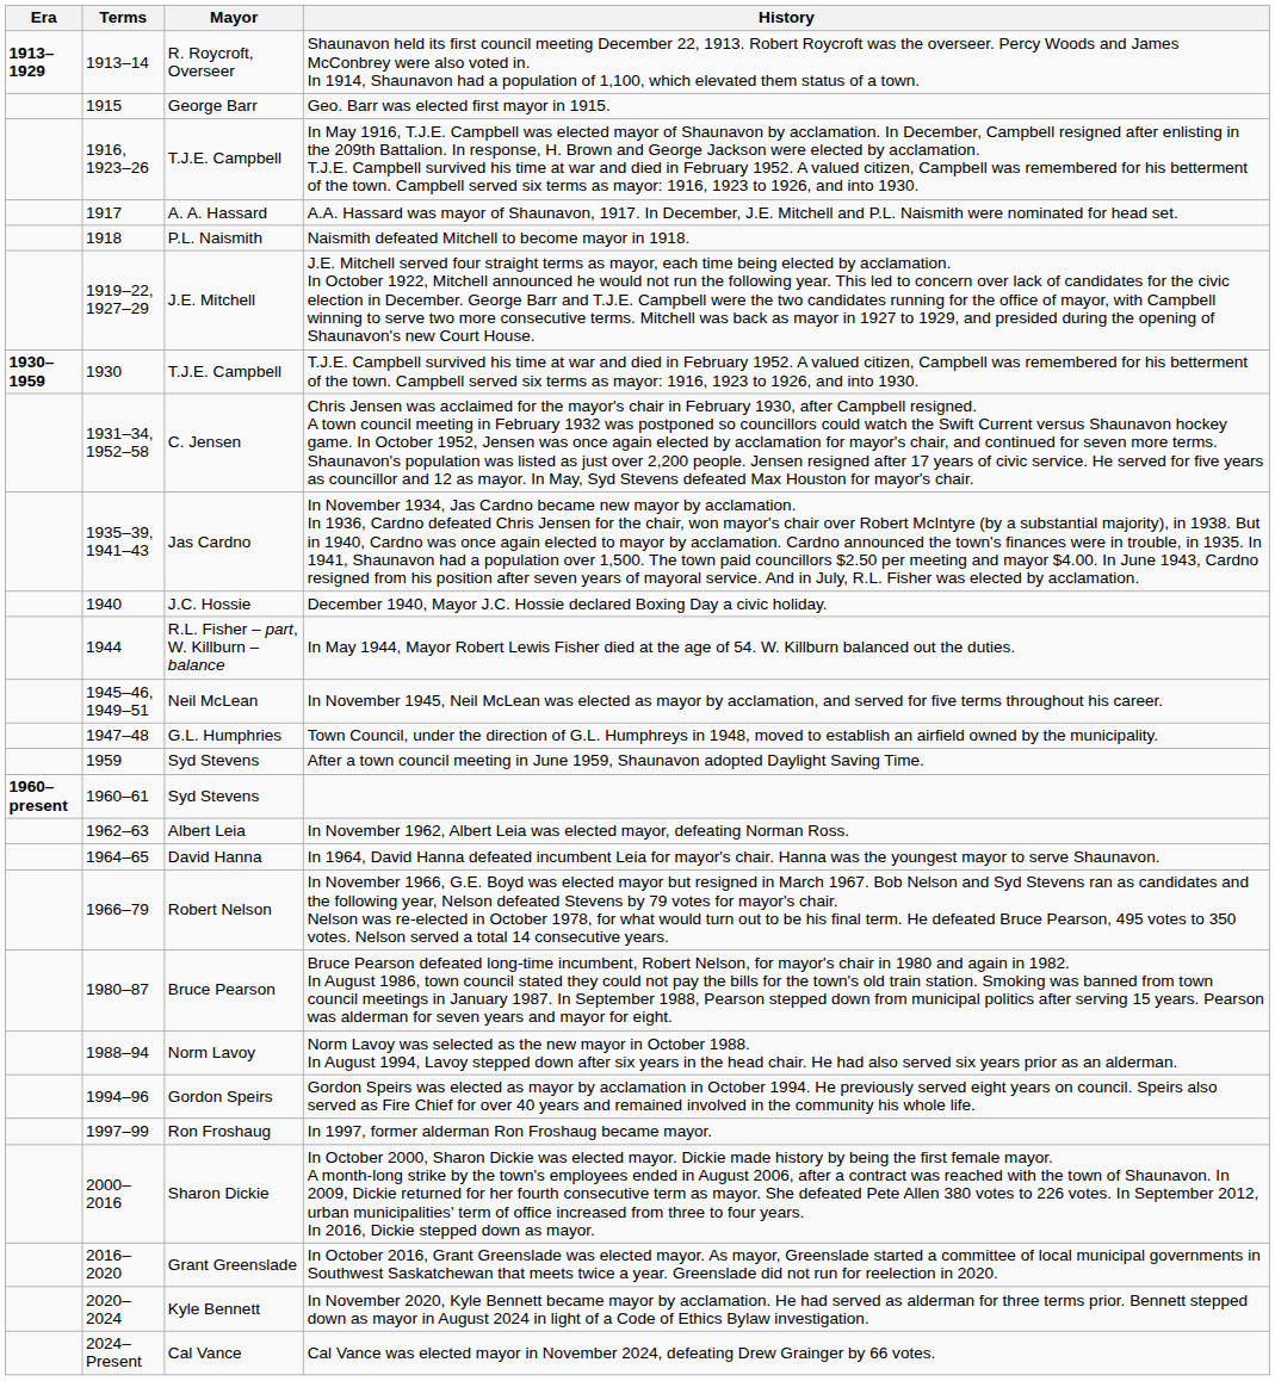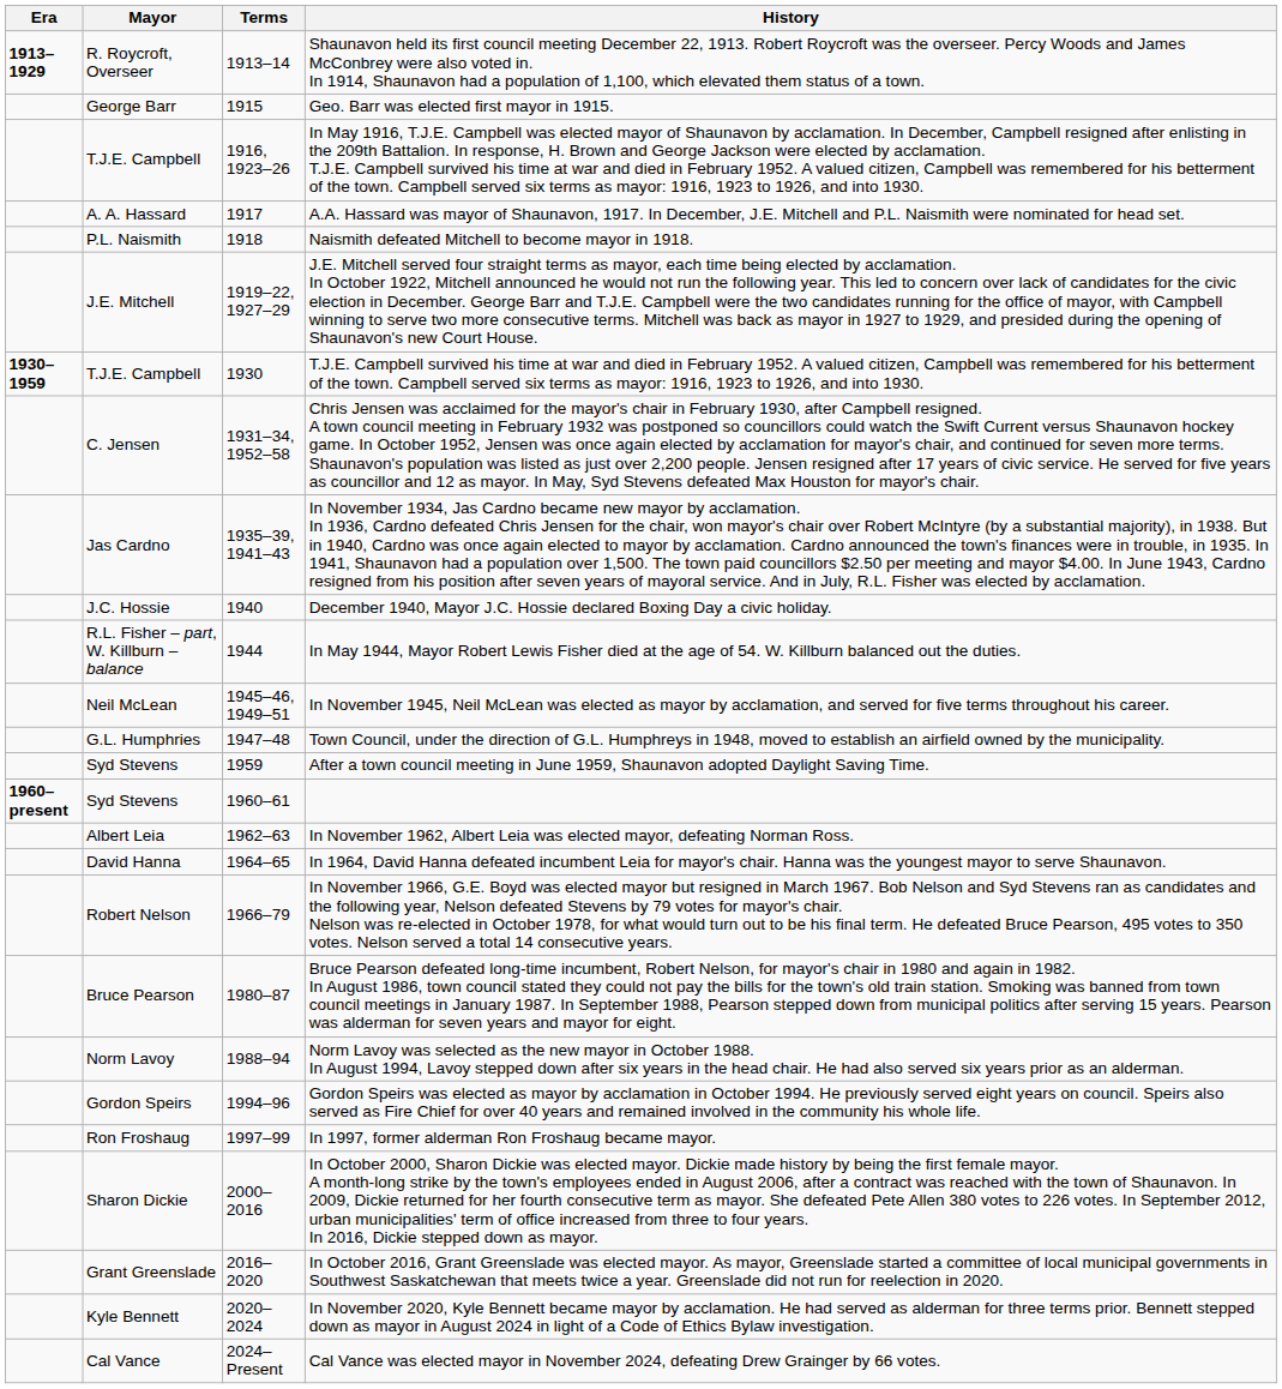columns swapped: Mayor <-> Terms
